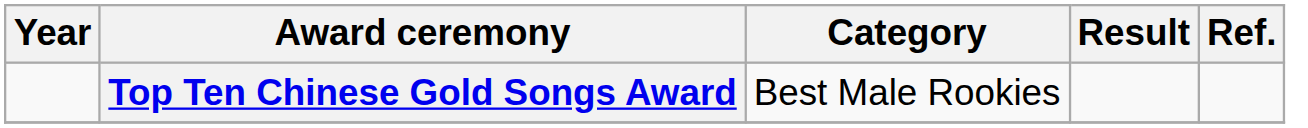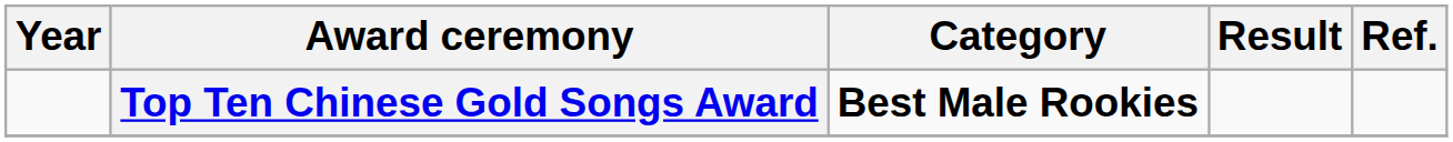Top Ten Chinese Gold Songs Award | Category: normal -> bold
